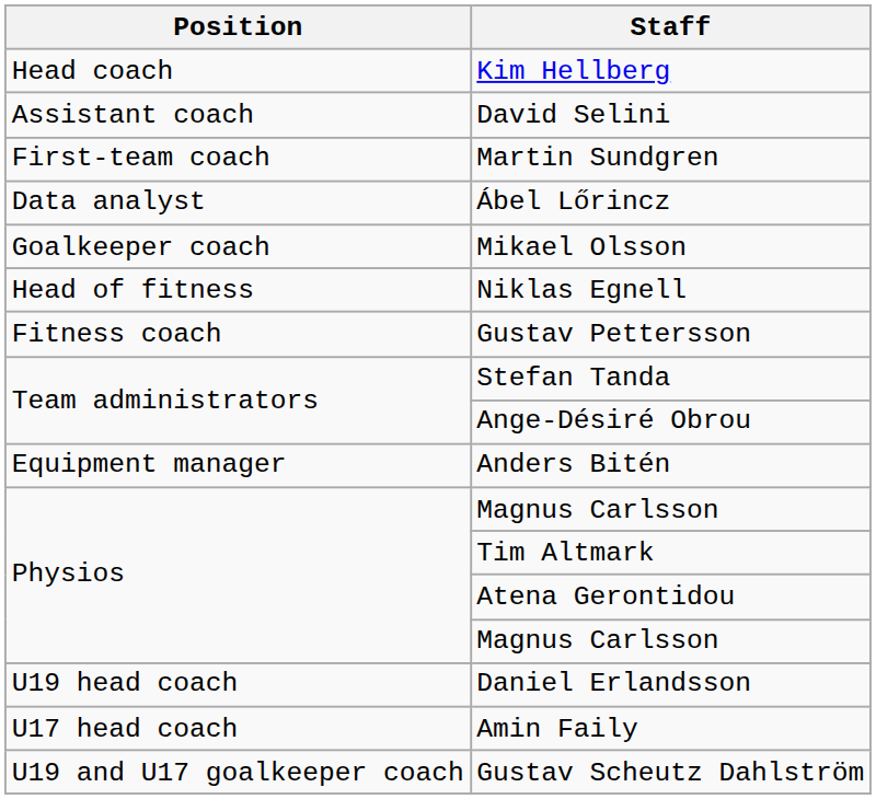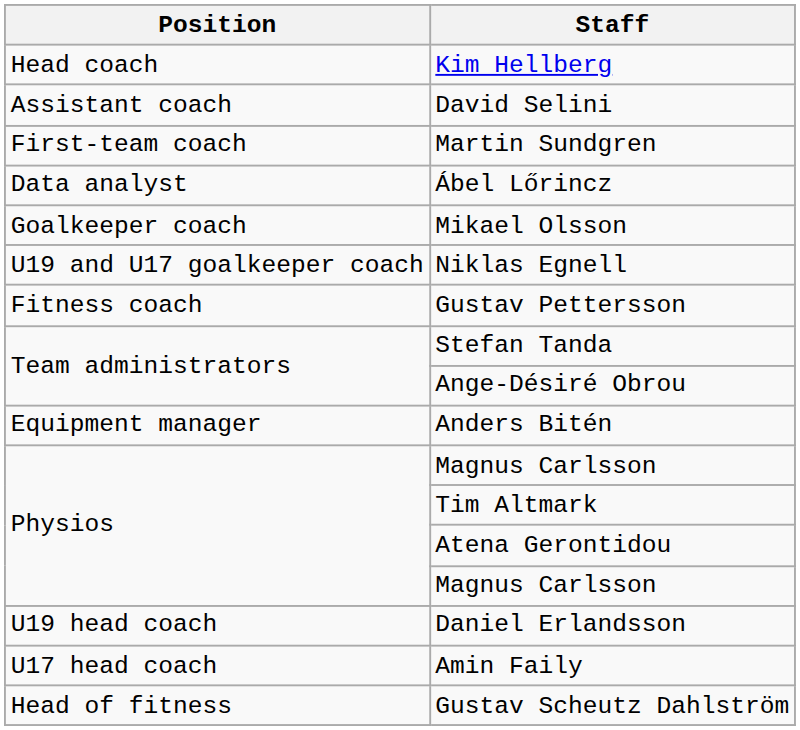row 7 | Position: Head of fitness -> U19 and U17 goalkeeper coach
row 18 | Position: U19 and U17 goalkeeper coach -> Head of fitness
